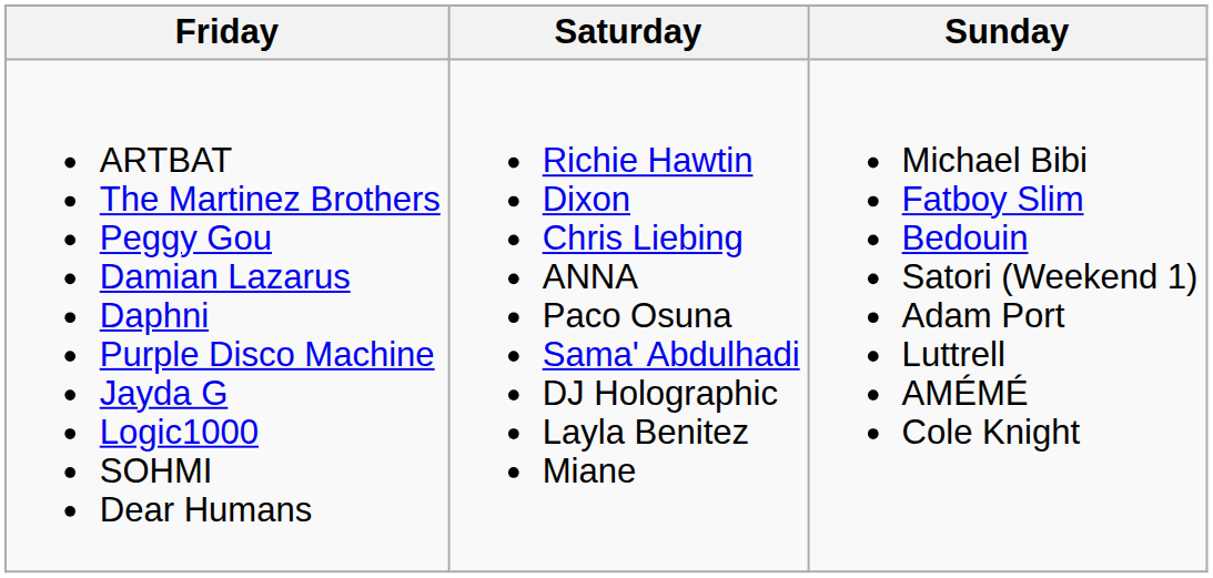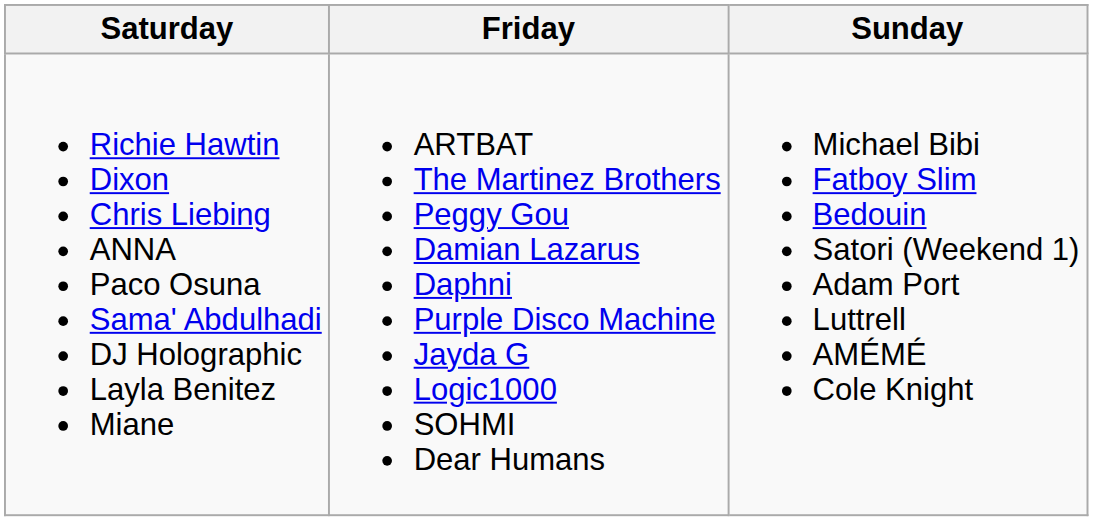columns swapped: Friday <-> Saturday
